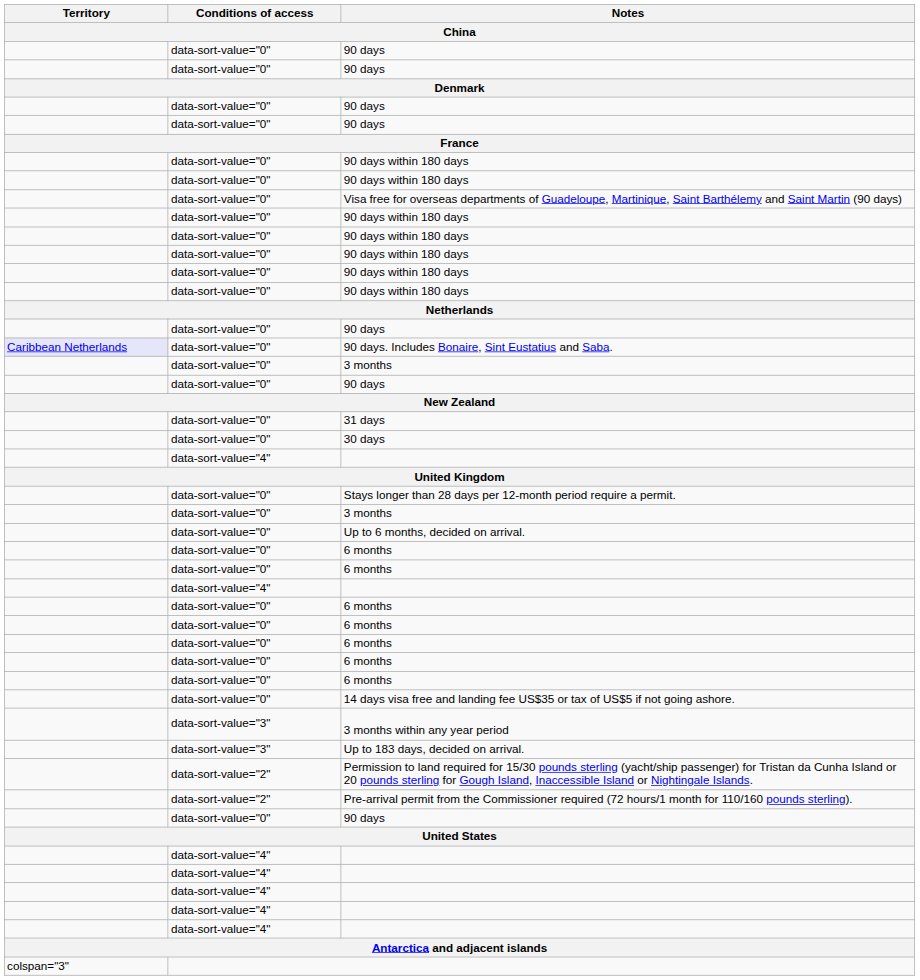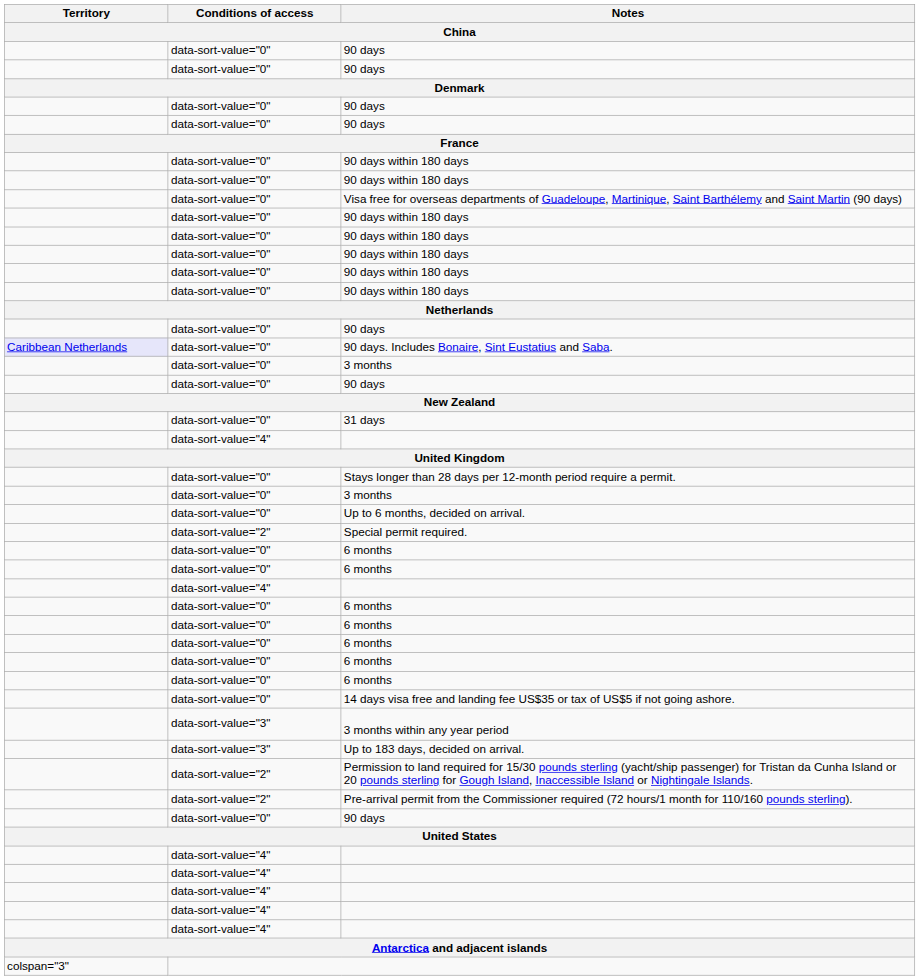- row: data-sort-value="0" | 30 days
+ row: data-sort-value="2" | Special permit required.
